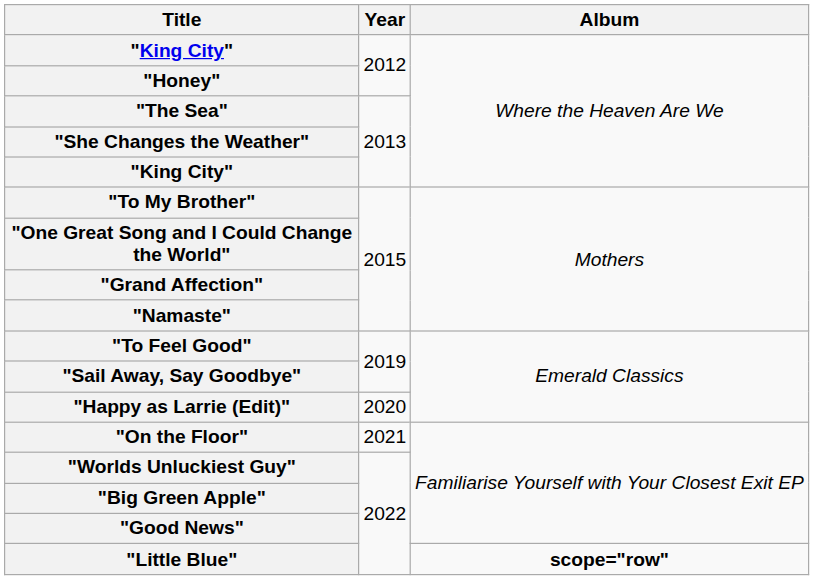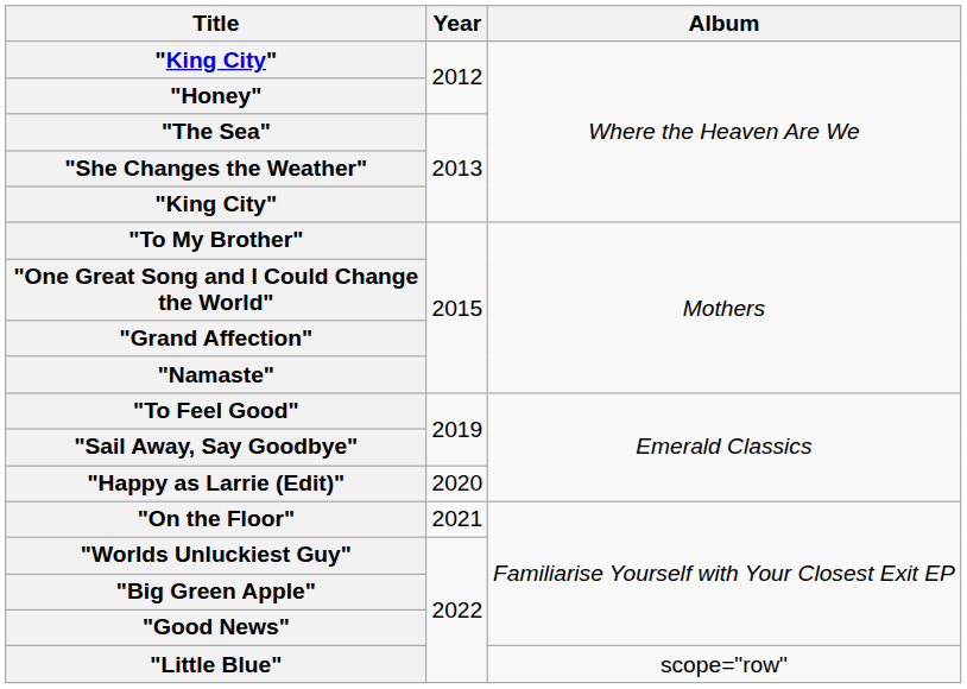"Little Blue" | Album: bold -> normal
